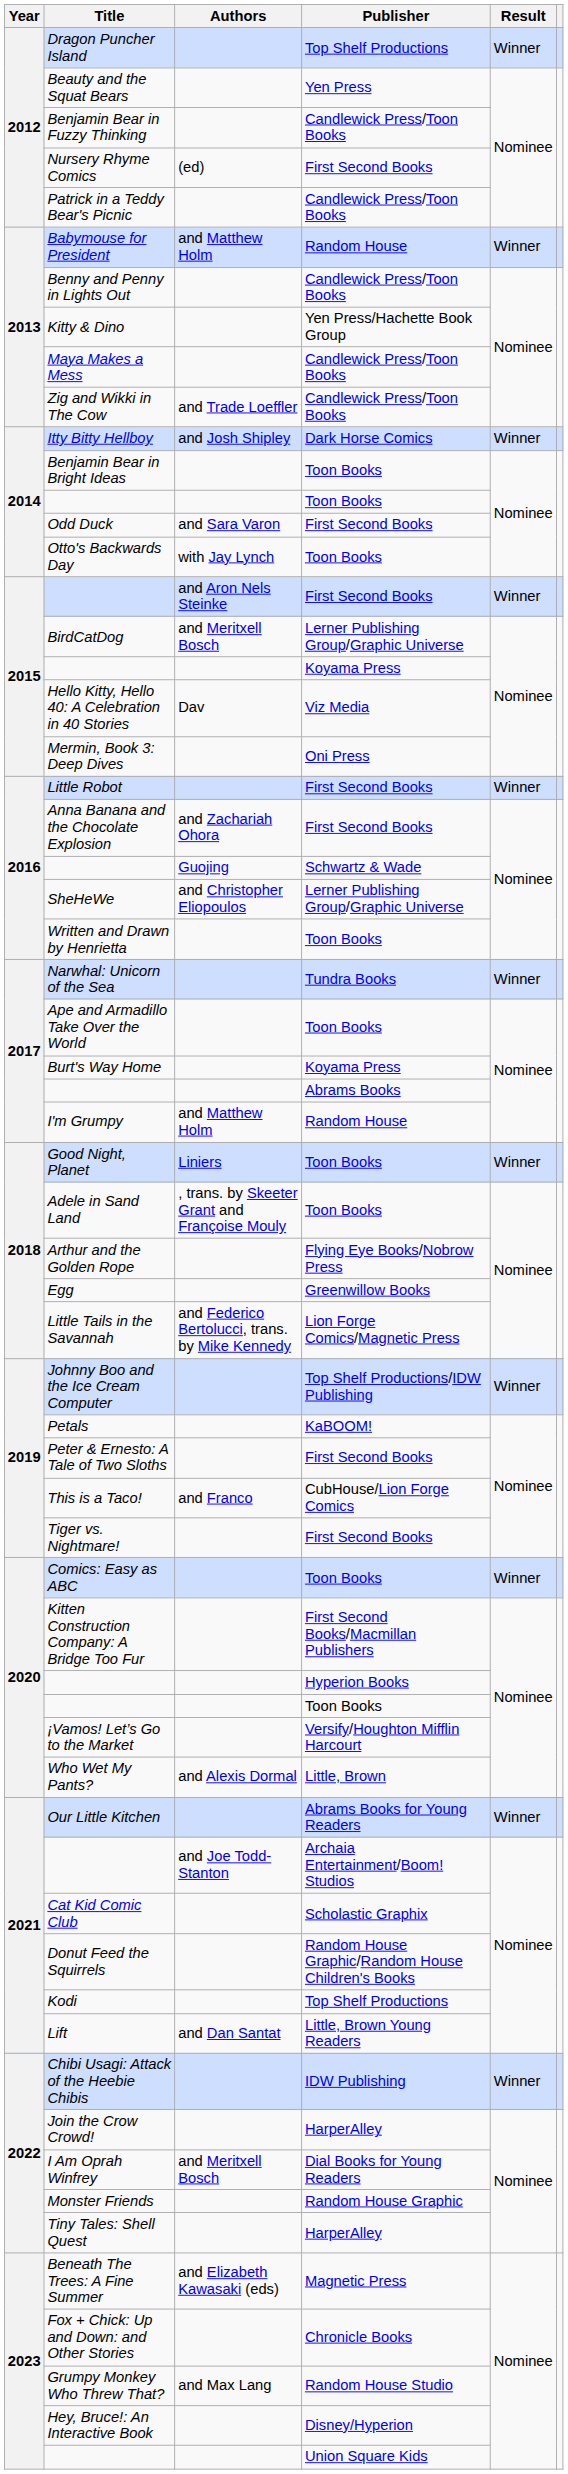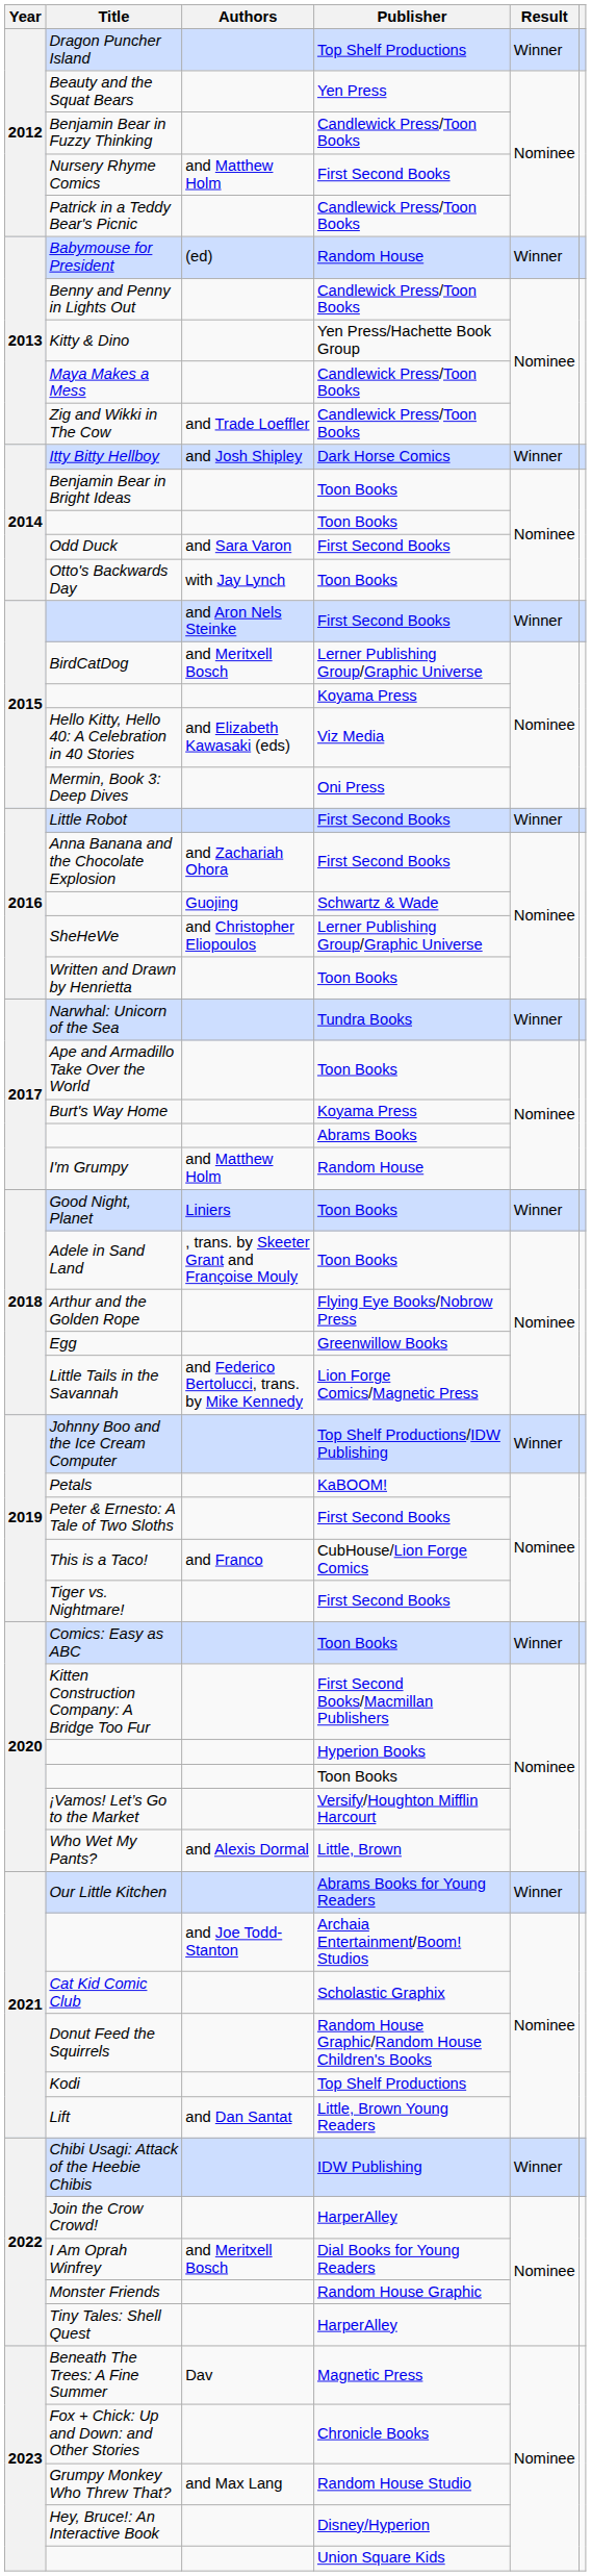Nursery Rhyme Comics | Authors: (ed) -> and Matthew Holm
Babymouse for President | Authors: and Matthew Holm -> (ed)
Hello Kitty, Hello 40: A Celebration in 40 Stories | Authors: Dav -> and Elizabeth Kawasaki (eds)
Beneath The Trees: A Fine Summer | Authors: and Elizabeth Kawasaki (eds) -> Dav
